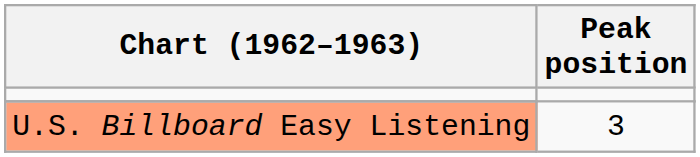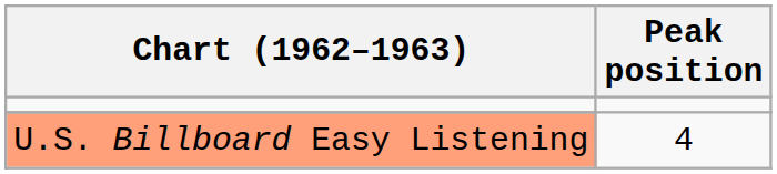row 3 | Peak position: 3 -> 4
